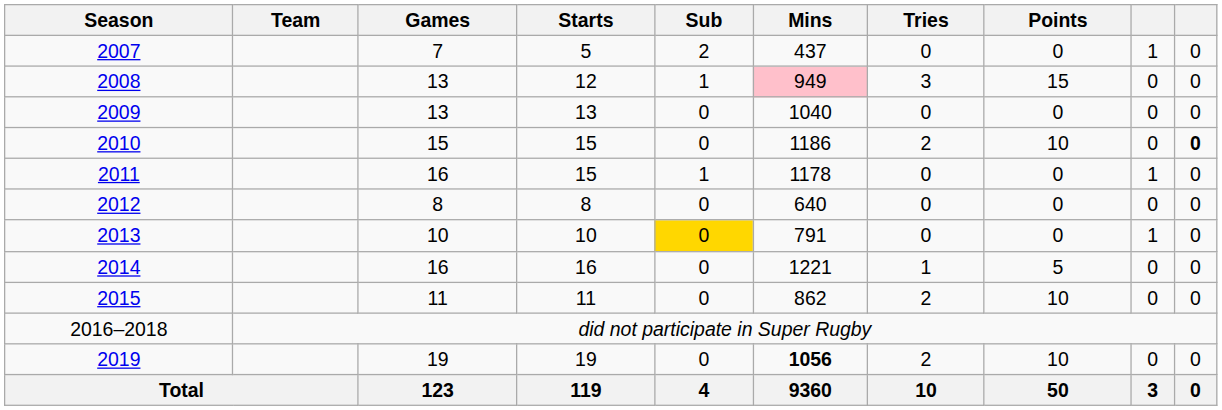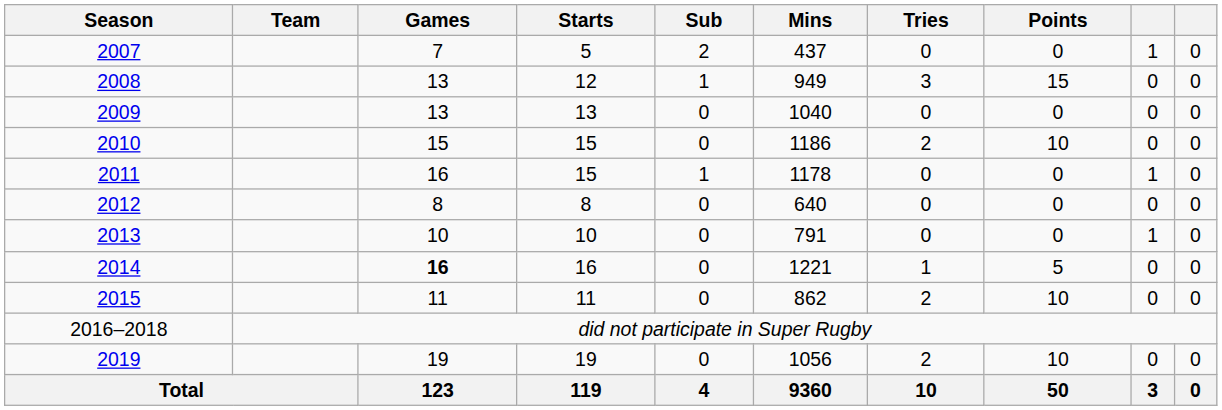2008 | Mins: pink background -> no background
2010 | column 10: bold -> normal
2013 | Sub: gold background -> no background
2014 | Games: normal -> bold
2019 | Mins: bold -> normal
